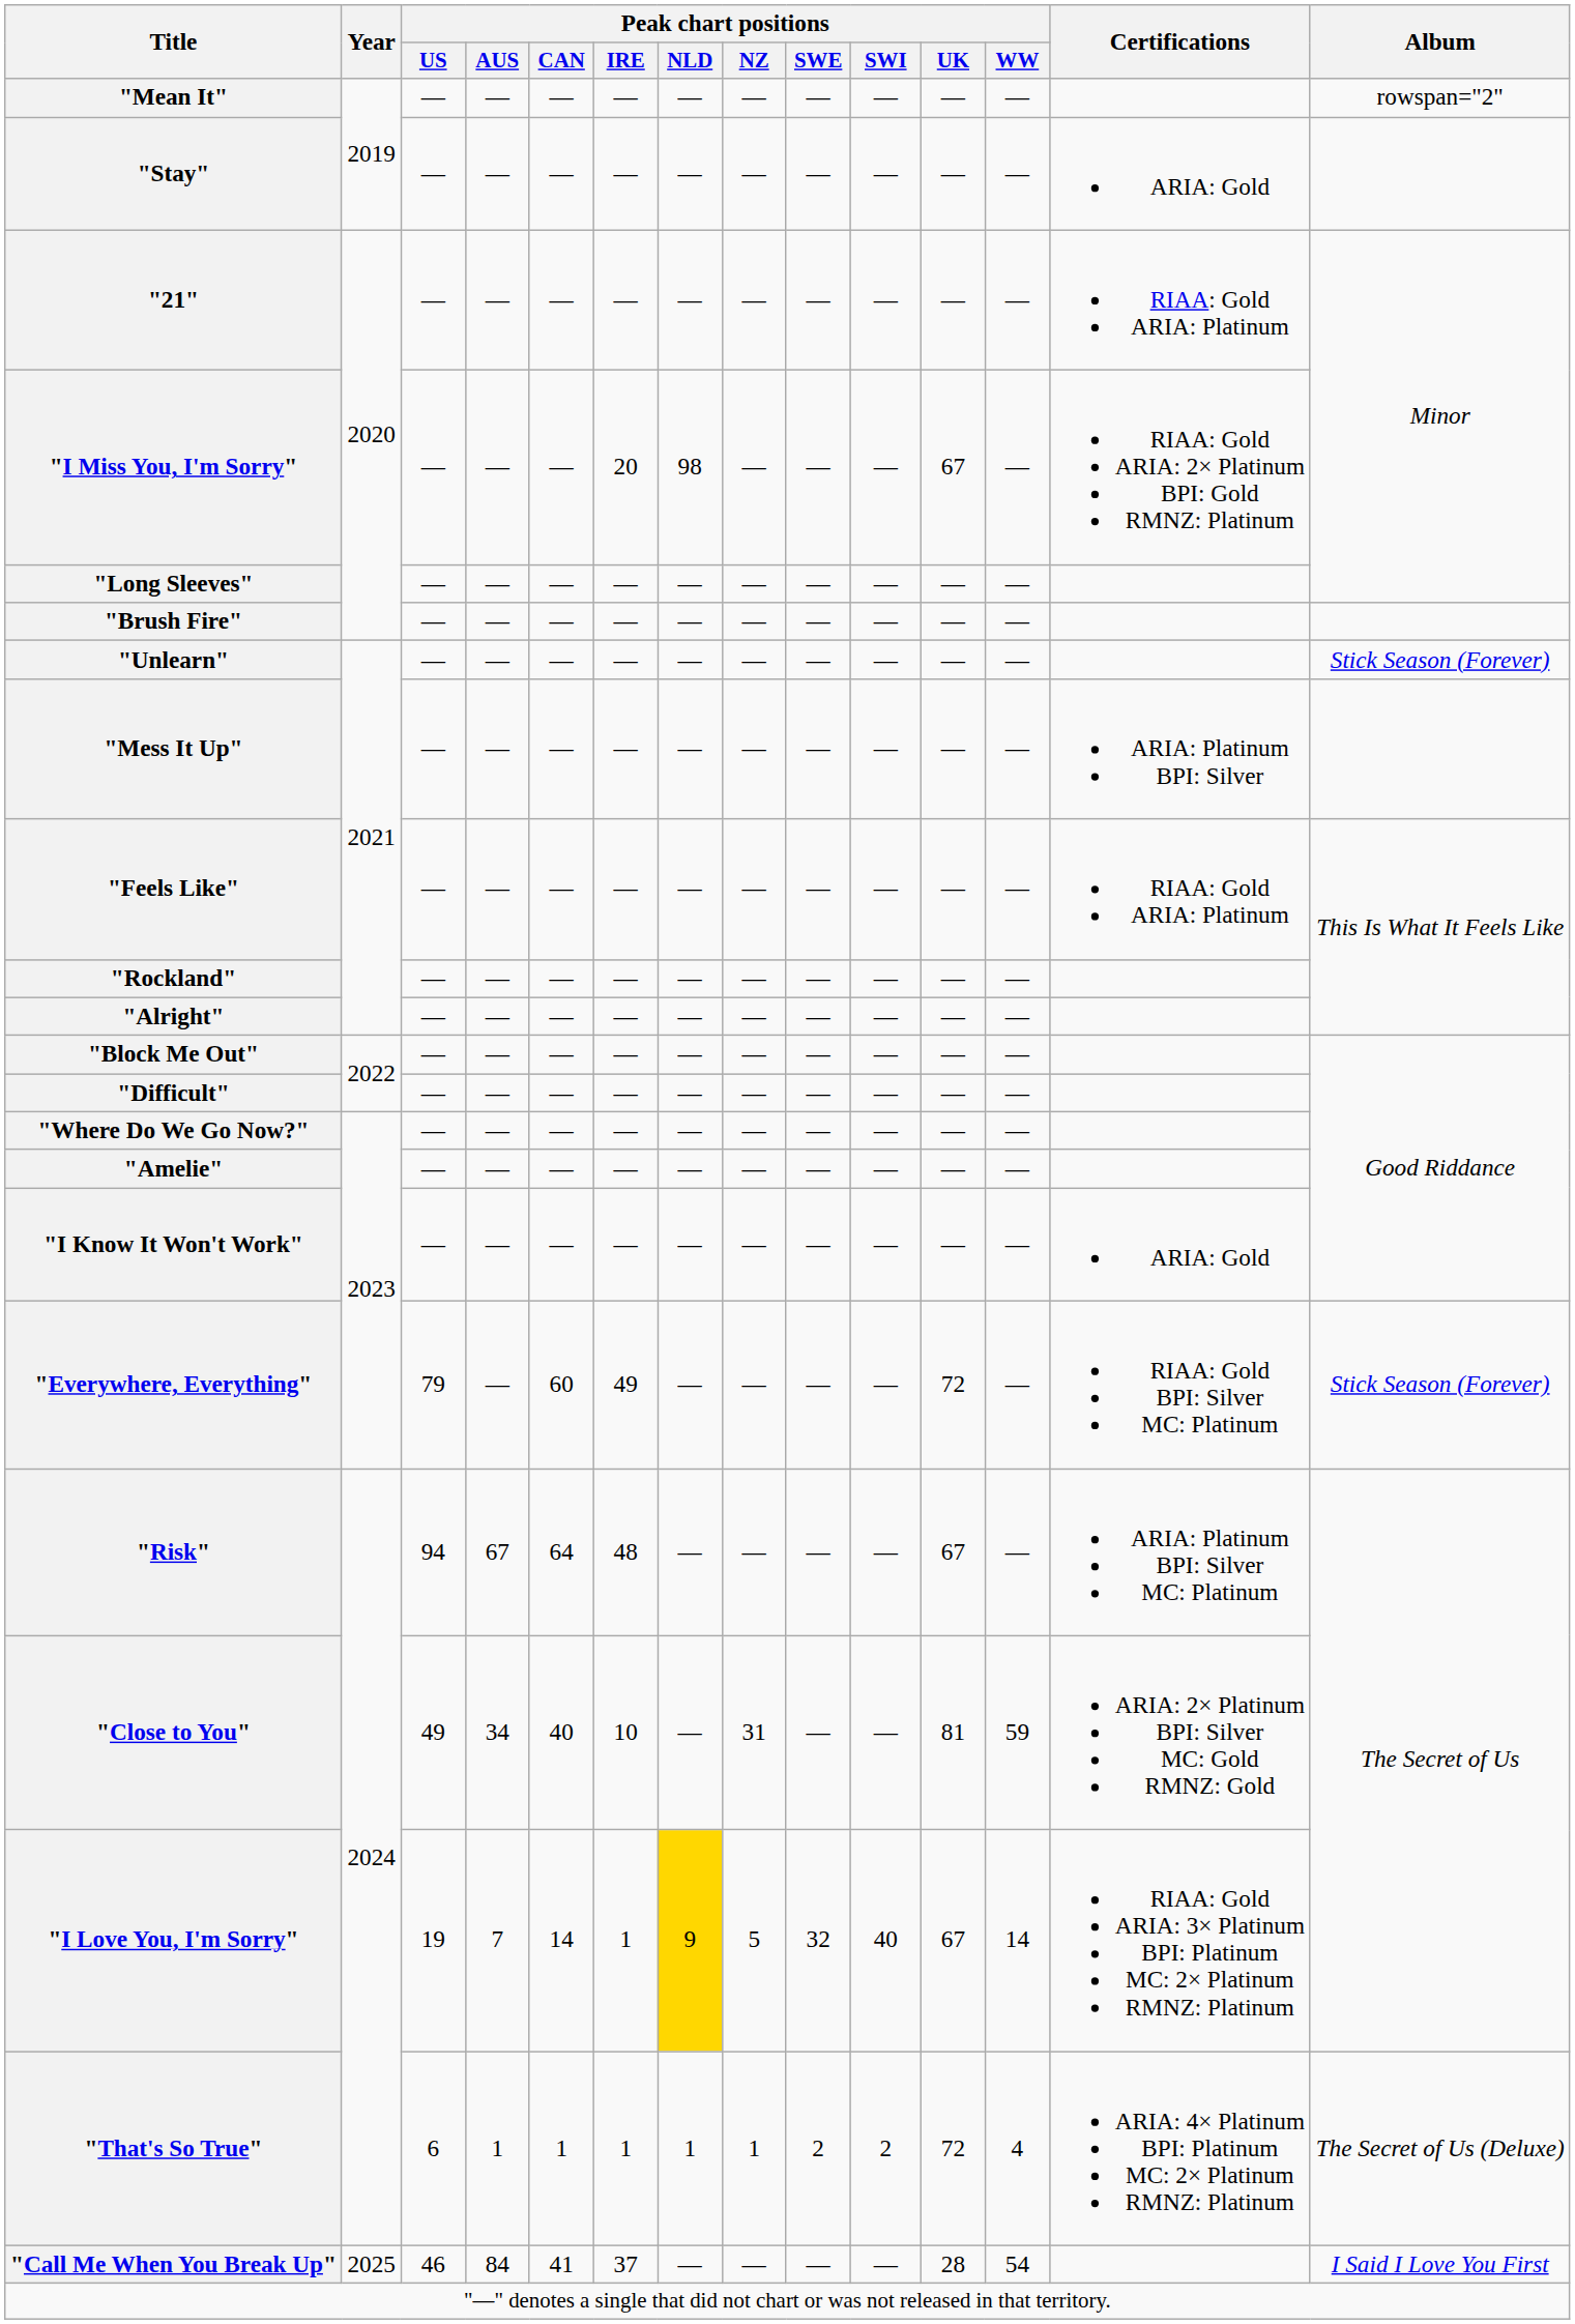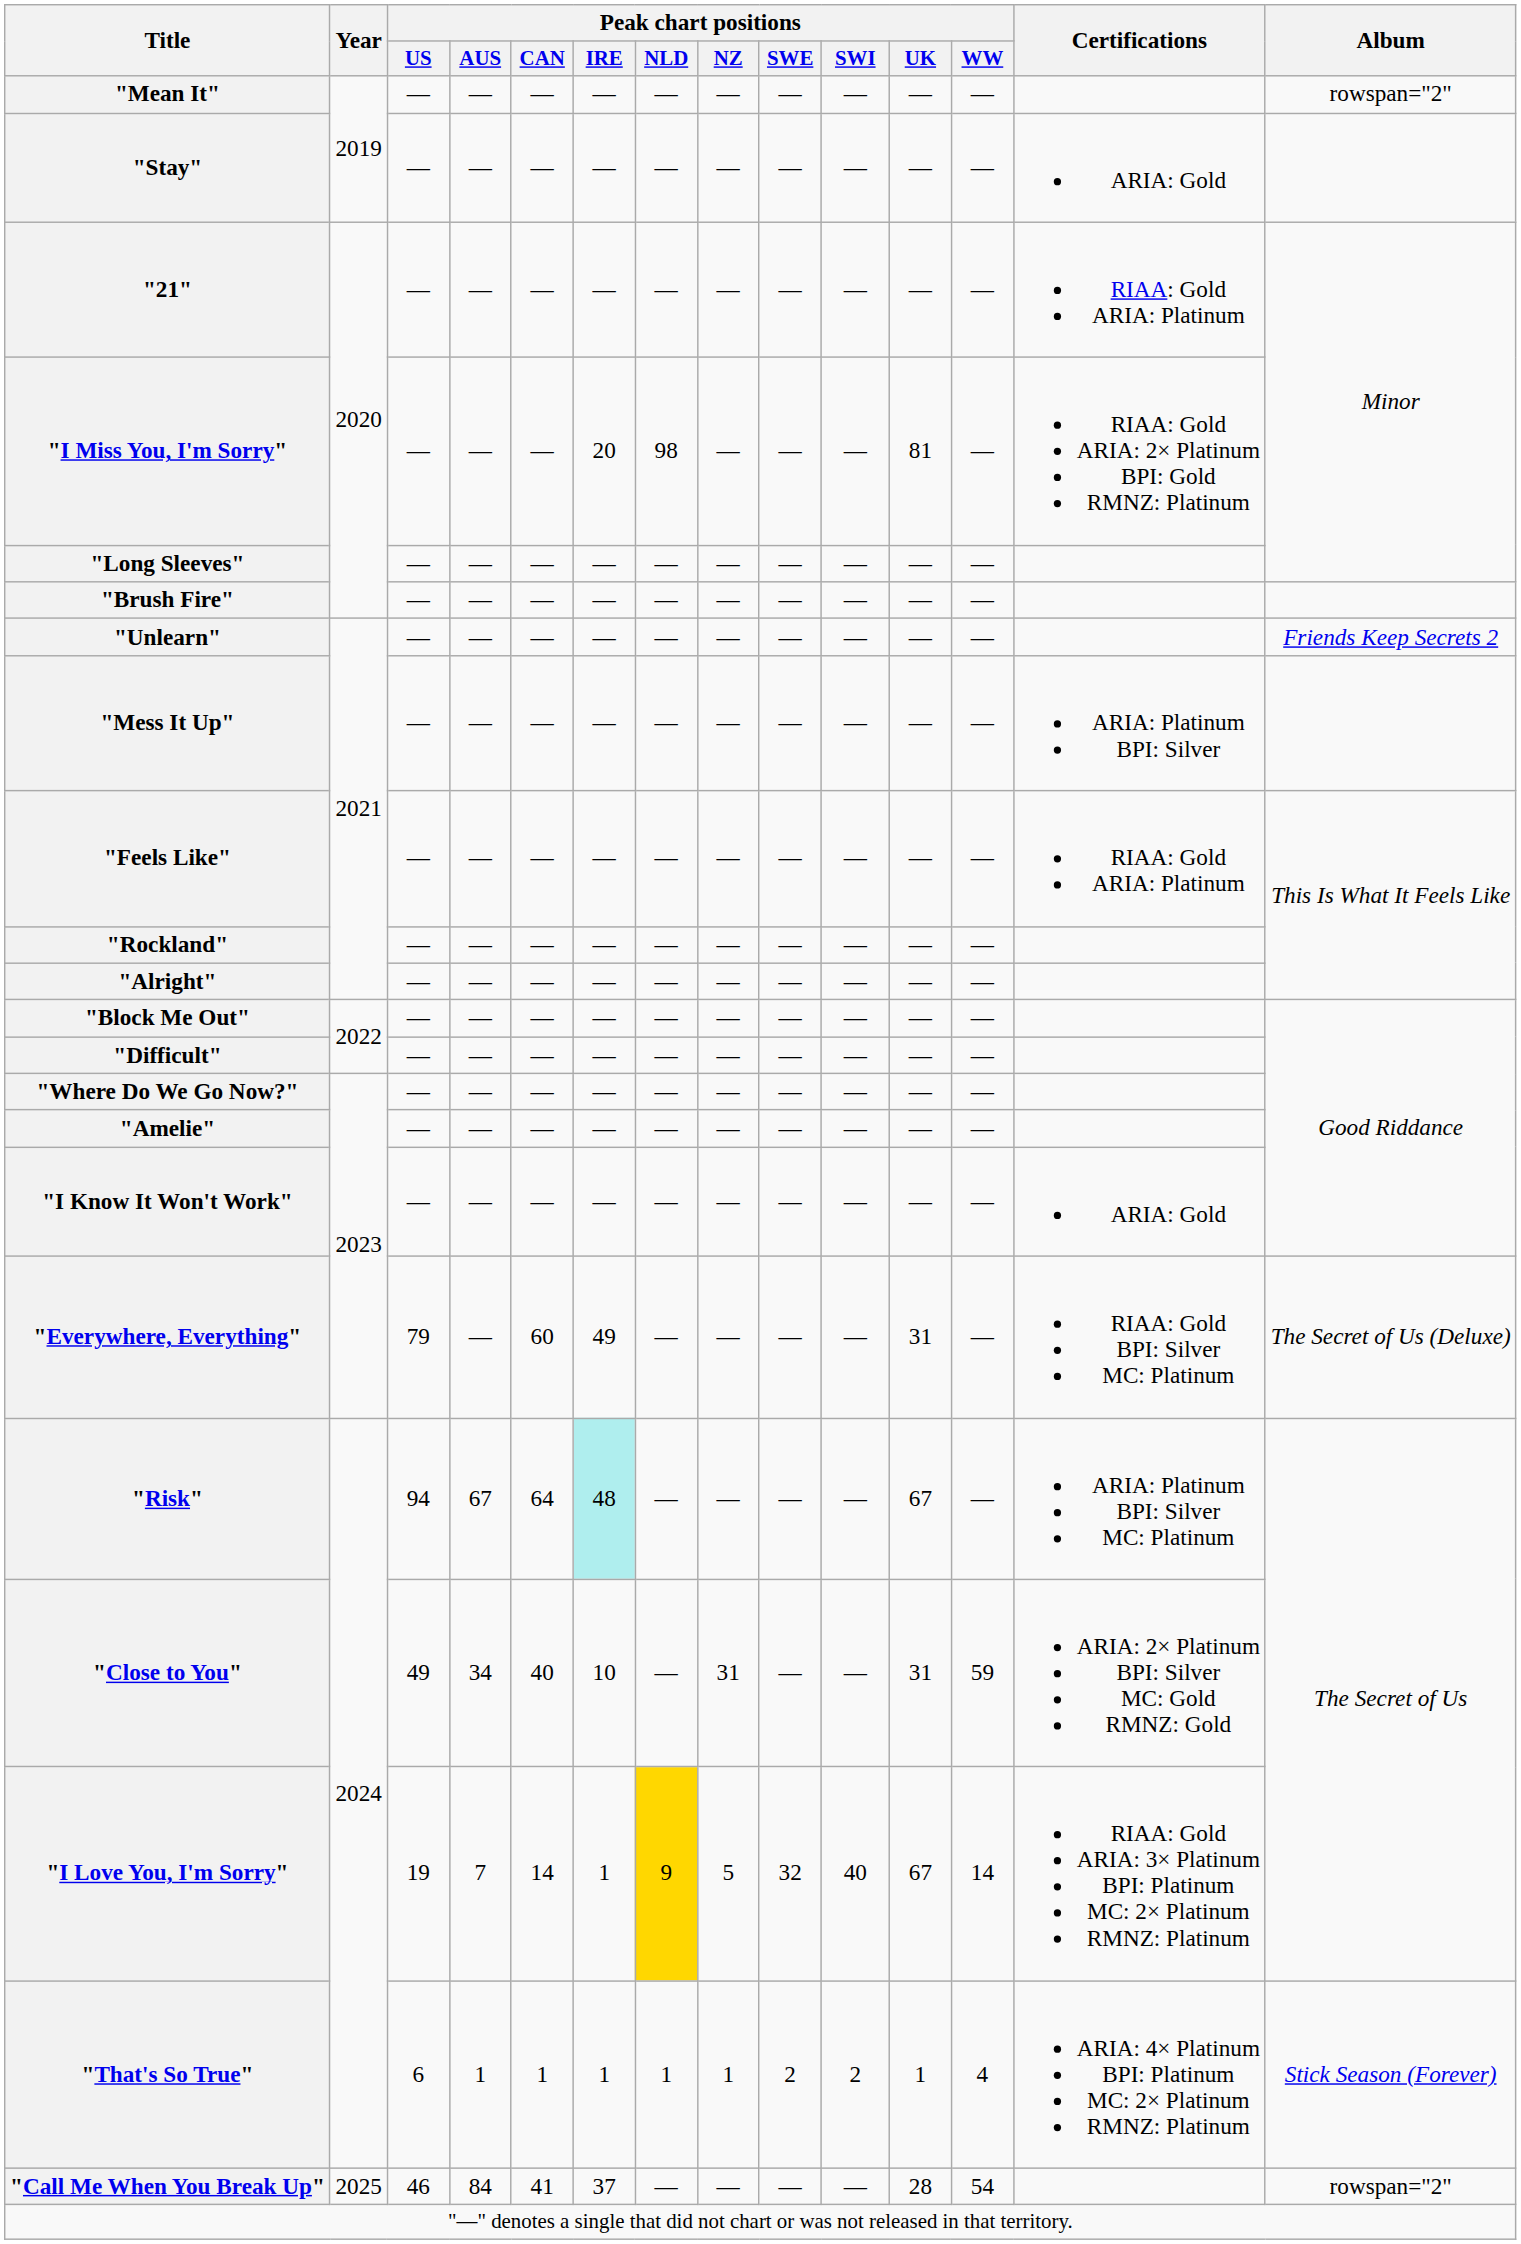"I Miss You, I'm Sorry" | Peak chart positions / UK: 67 -> 81
"Unlearn" | Album: Stick Season (Forever) -> Friends Keep Secrets 2
"Everywhere, Everything" | Peak chart positions / UK: 72 -> 31
"Everywhere, Everything" | Album: Stick Season (Forever) -> The Secret of Us (Deluxe)
"Risk" | Peak chart positions / IRE: no background -> paleturquoise background
"Close to You" | Peak chart positions / UK: 81 -> 31
"That's So True" | Peak chart positions / UK: 72 -> 1
"That's So True" | Album: The Secret of Us (Deluxe) -> Stick Season (Forever)
"Call Me When You Break Up" | Album: I Said I Love You First -> rowspan="2"
